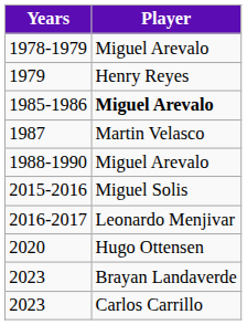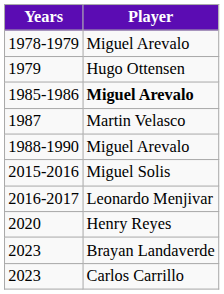row 3 | Player: Henry Reyes -> Hugo Ottensen
row 9 | Player: Hugo Ottensen -> Henry Reyes
